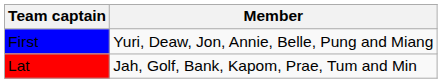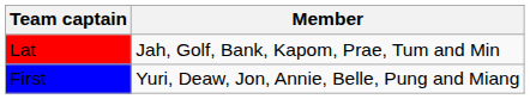rows swapped: Lat <-> First
